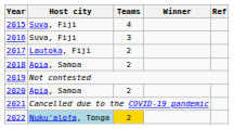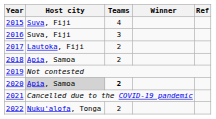2020 | Host city: no background -> lightgrey background
2020 | Teams: normal -> bold
2022 | Host city: lightblue background -> no background
2022 | Teams: gold background -> no background
